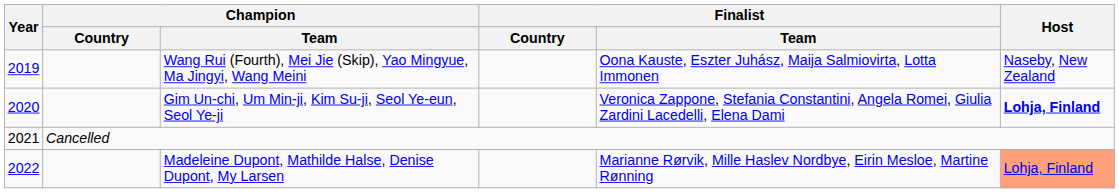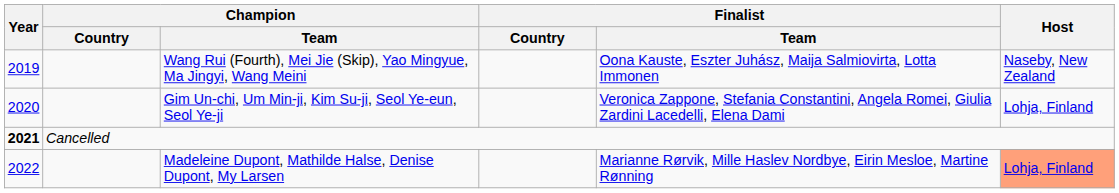Gim Un-chi, Um Min-ji, Kim Su-ji, Seol Ye-eun, Seol Ye-ji | Host: bold -> normal
Cancelled | Year: normal -> bold
